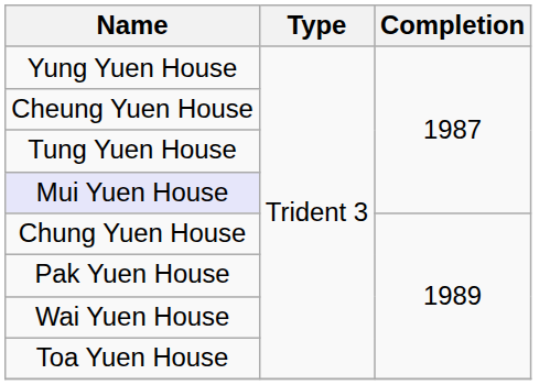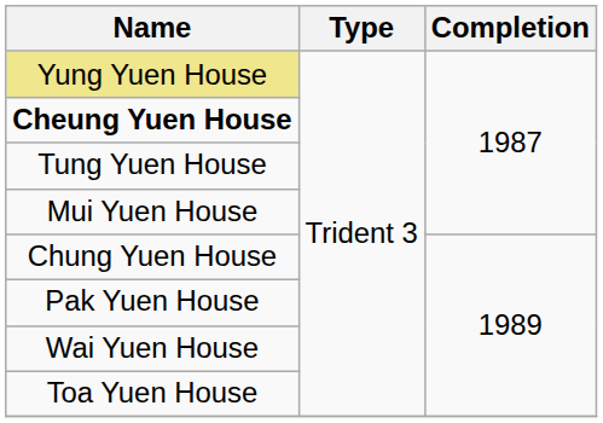Yung Yuen House | Name: no background -> khaki background
Cheung Yuen House | Name: normal -> bold
Mui Yuen House | Name: lavender background -> no background
